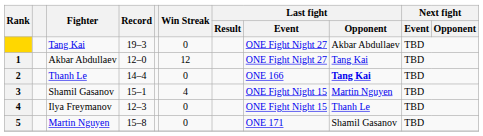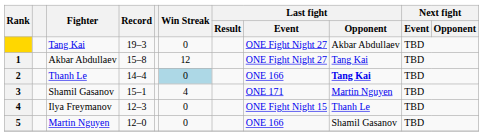1 | Record: 12–0 -> 15–8
2 | Win Streak: no background -> lightblue background
3 | Last fight / Event: ONE Fight Night 15 -> ONE 171
5 | Record: 15–8 -> 12–0
5 | Last fight / Event: ONE 171 -> ONE 166
